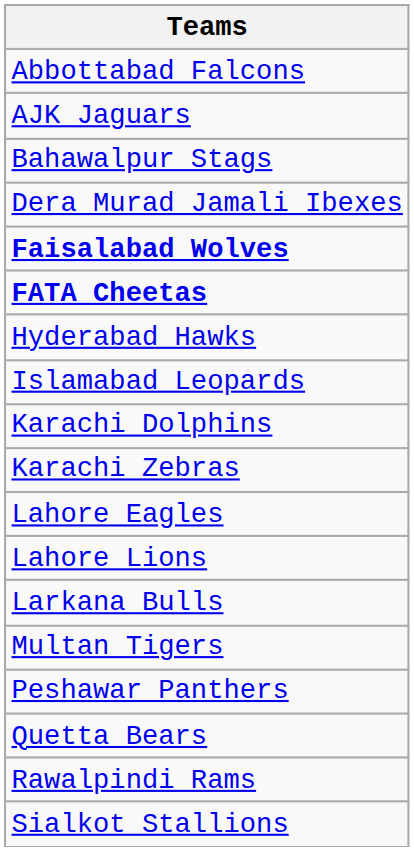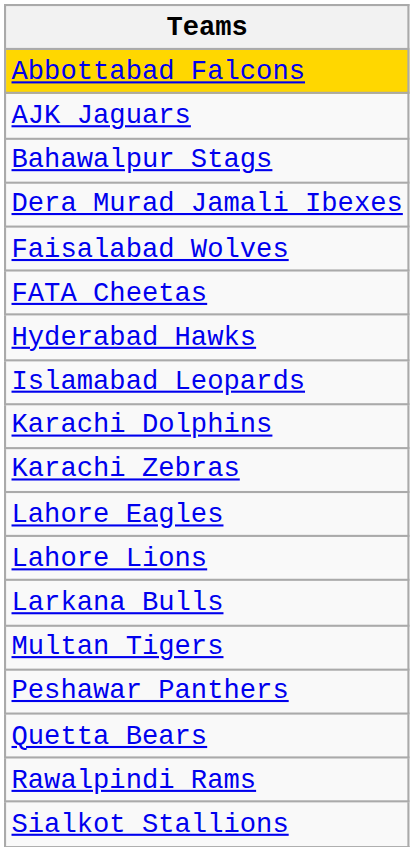row 2 | column 1: no background -> gold background
row 6 | column 1: bold -> normal
row 7 | column 1: bold -> normal
